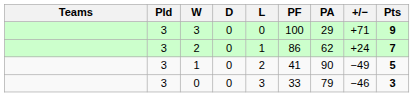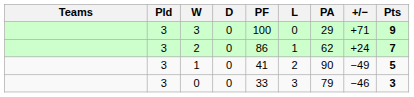columns swapped: L <-> PF
